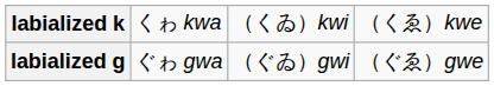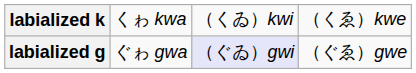labialized g | column 3: no background -> lavender background
